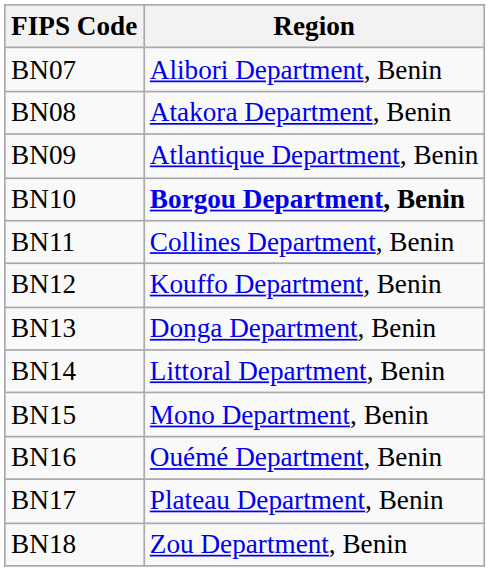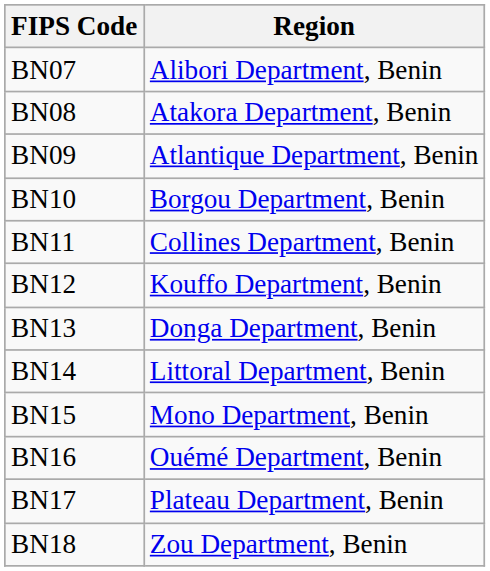BN10 | Region: bold -> normal
